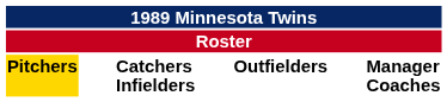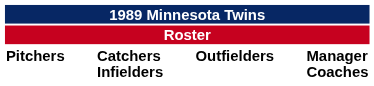Pitchers | column 1: gold background -> no background
